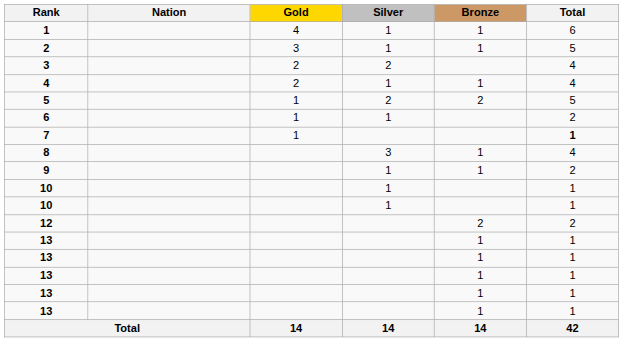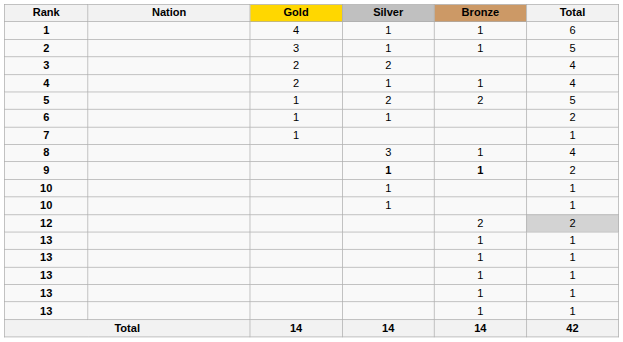7 | Total: bold -> normal
9 | Silver: normal -> bold
9 | Bronze: normal -> bold
12 | Total: no background -> lightgrey background
